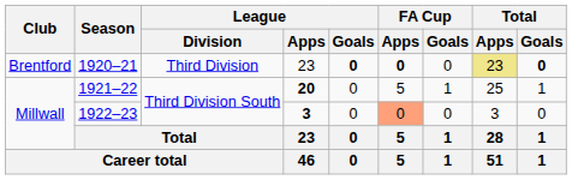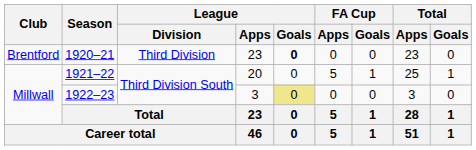1920–21 | FA Cup / Apps: bold -> normal
1920–21 | Total / Apps: khaki background -> no background
1920–21 | Total / Goals: bold -> normal
1921–22 | League / Apps: bold -> normal
1922–23 | League / Apps: bold -> normal
1922–23 | League / Goals: no background -> khaki background
1922–23 | FA Cup / Apps: lightsalmon background -> no background
